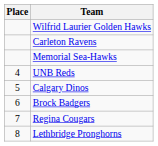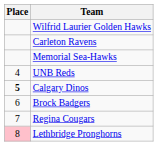Calgary Dinos | Place: normal -> bold
Lethbridge Pronghorns | Place: no background -> pink background
